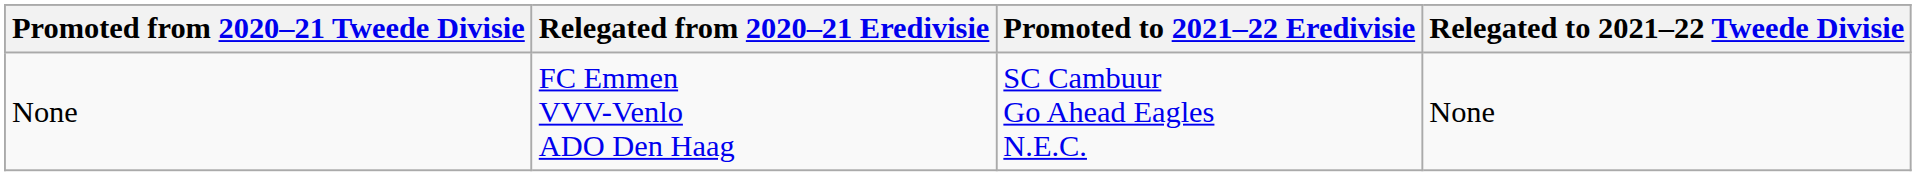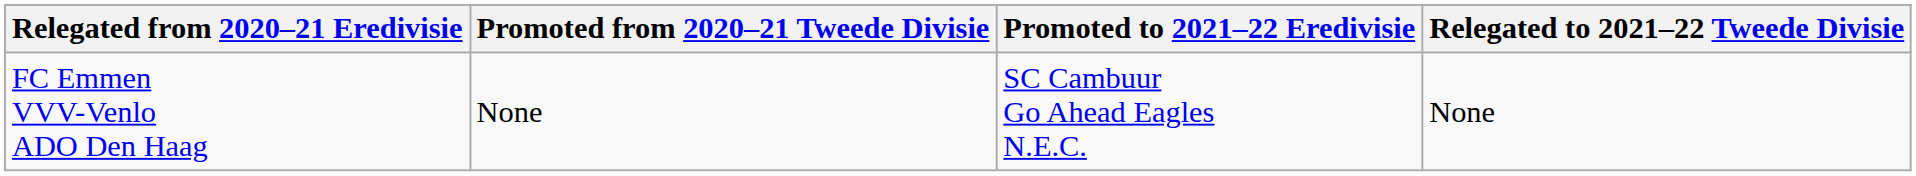columns swapped: Promoted from 2020–21 Tweede Divisie <-> Relegated from 2020–21 Eredivisie
